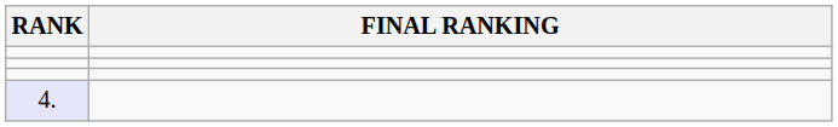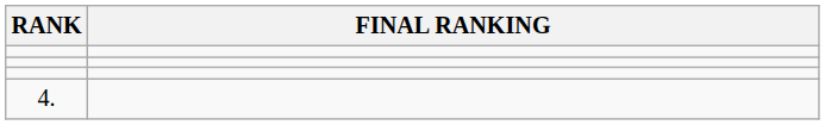row 5 | RANK: lavender background -> no background
